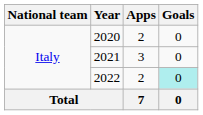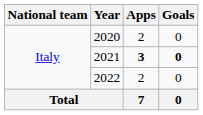2021 | Apps: normal -> bold
2021 | Goals: normal -> bold
2022 | Goals: paleturquoise background -> no background
